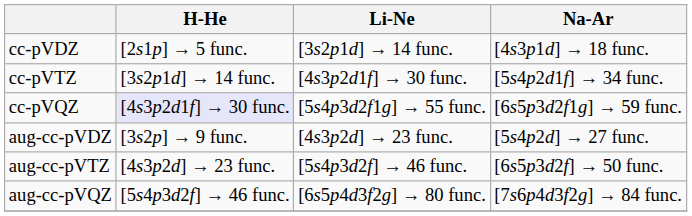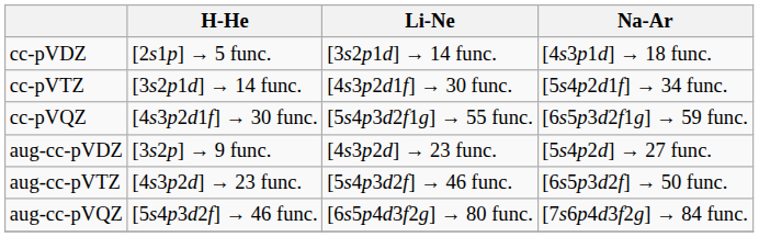cc-pVQZ | H-He: lavender background -> no background
